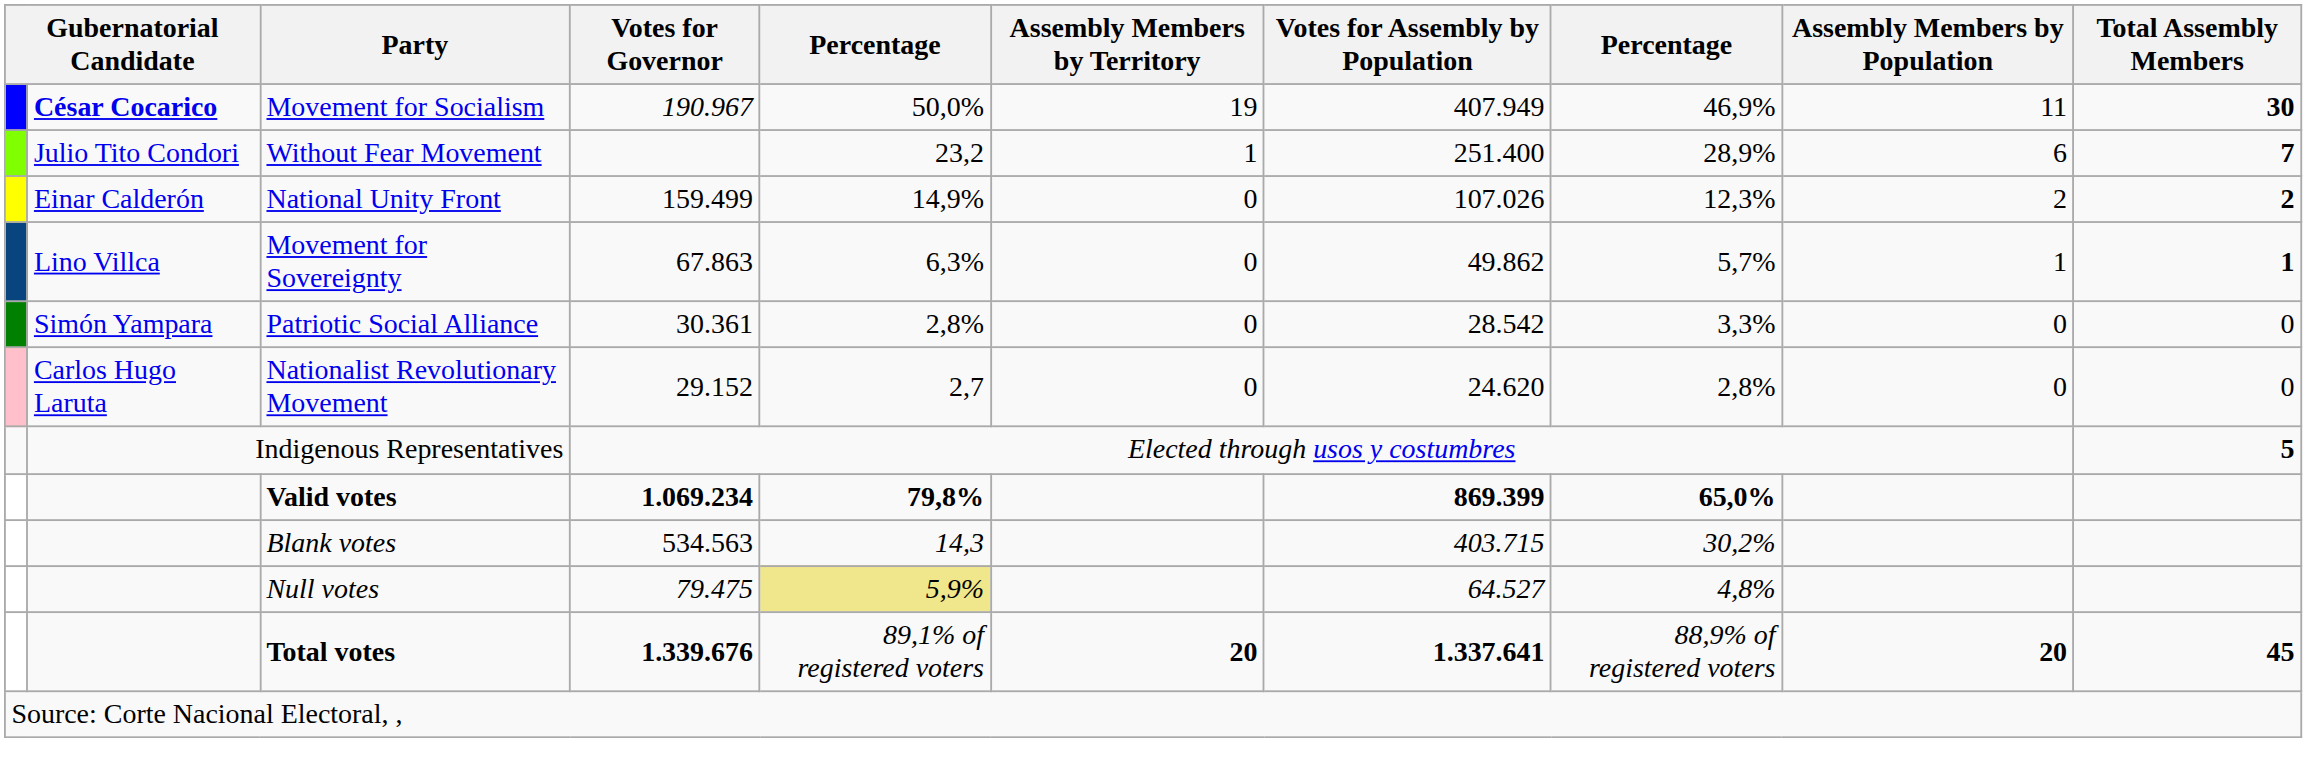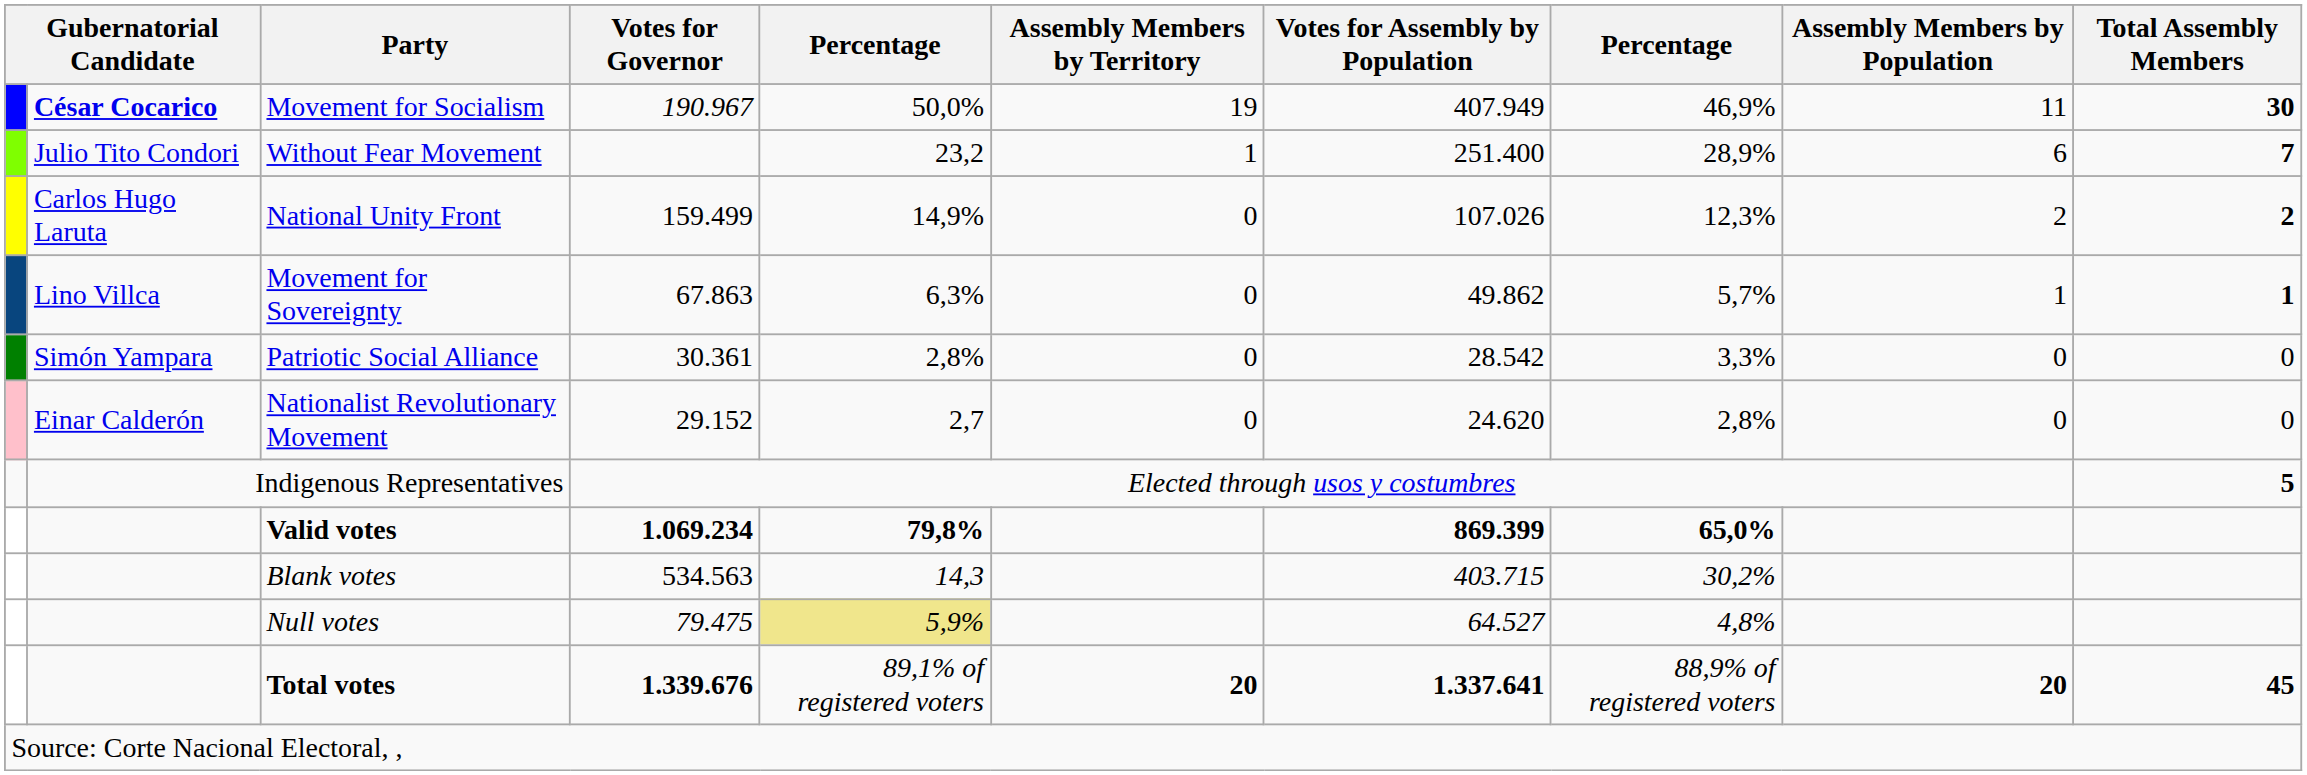National Unity Front | column 2: Einar Calderón -> Carlos Hugo Laruta
Nationalist Revolutionary Movement | column 2: Carlos Hugo Laruta -> Einar Calderón
